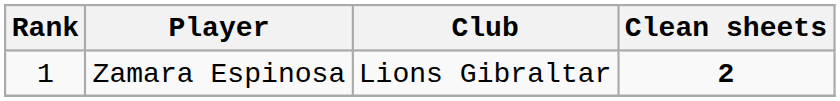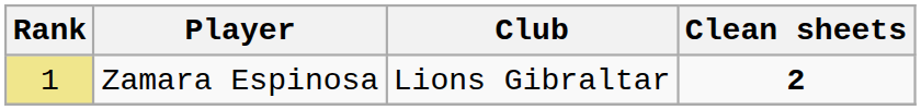Zamara Espinosa | Rank: no background -> khaki background
